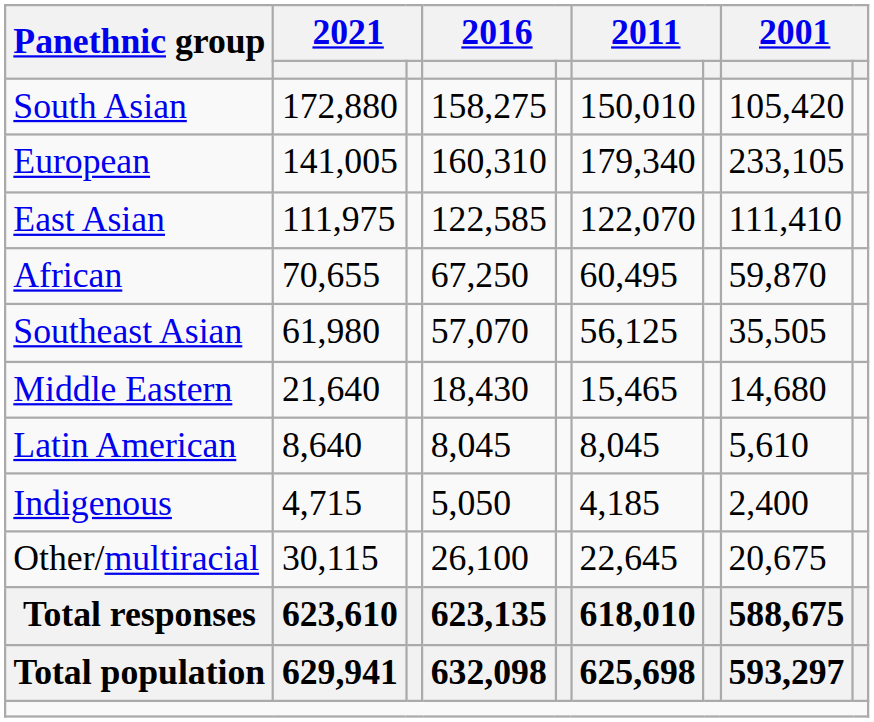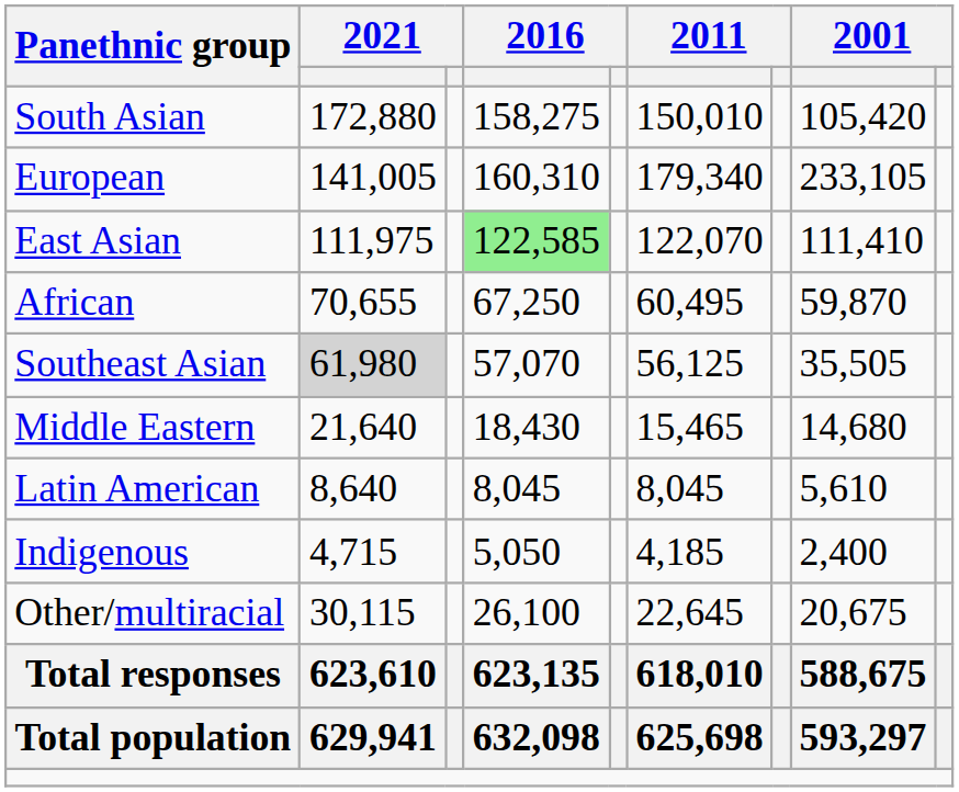East Asian | column 4: no background -> lightgreen background
Southeast Asian | column 2: no background -> lightgrey background
